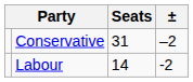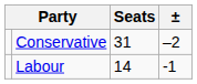Labour | ±: -2 -> -1
